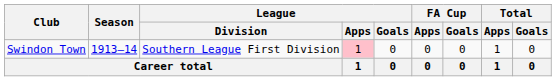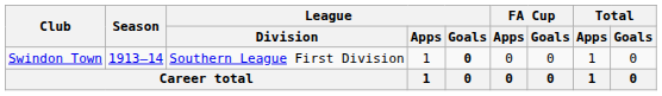Swindon Town | League / Apps: pink background -> no background
Swindon Town | League / Goals: normal -> bold
